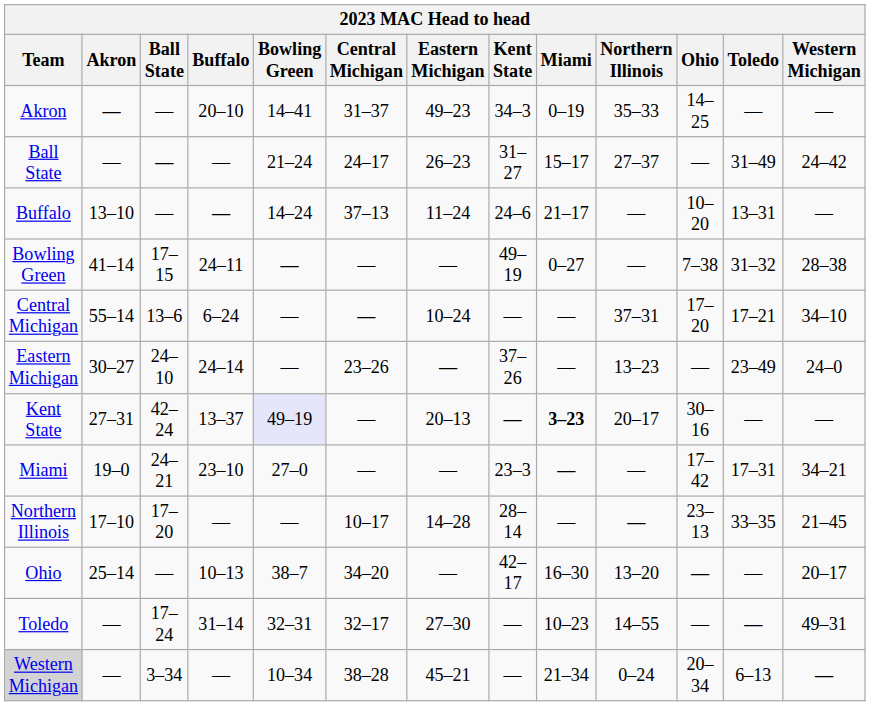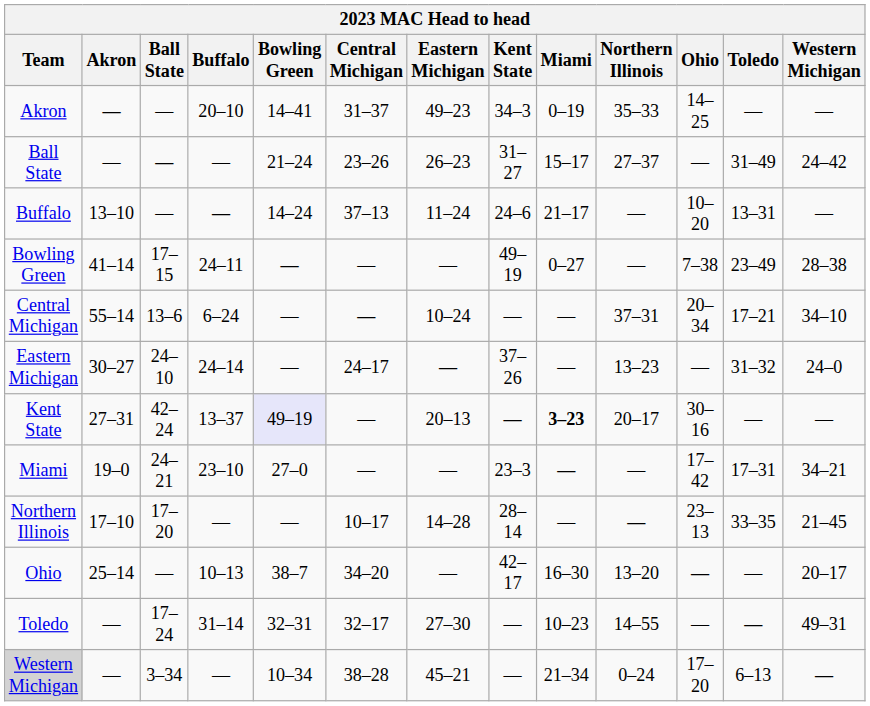row 4 | Central Michigan: 24–17 -> 23–26
row 6 | Toledo: 31–32 -> 23–49
row 7 | Ohio: 17–20 -> 20–34
row 8 | Central Michigan: 23–26 -> 24–17
row 8 | Toledo: 23–49 -> 31–32
row 14 | Ohio: 20–34 -> 17–20
